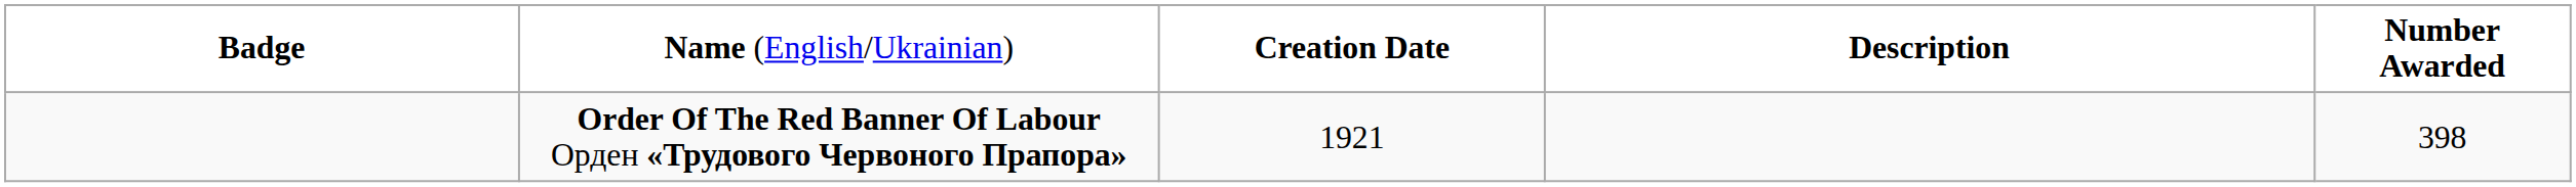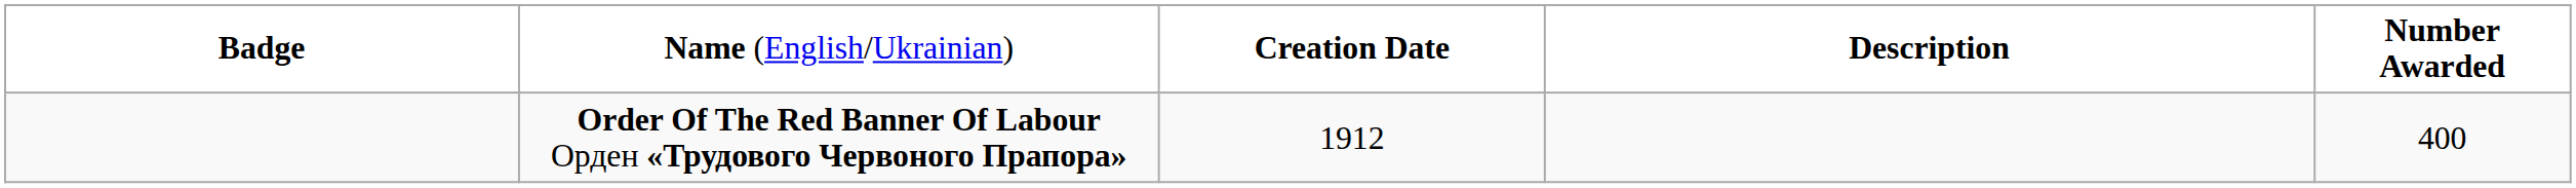row 2 | column 3: 1921 -> 1912
row 2 | column 5: 398 -> 400
